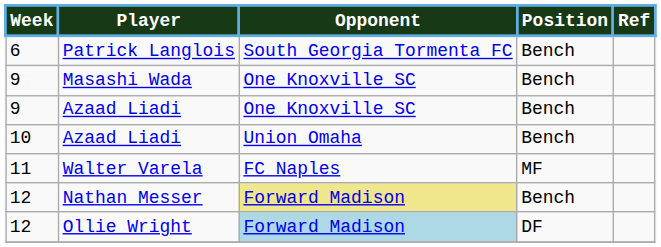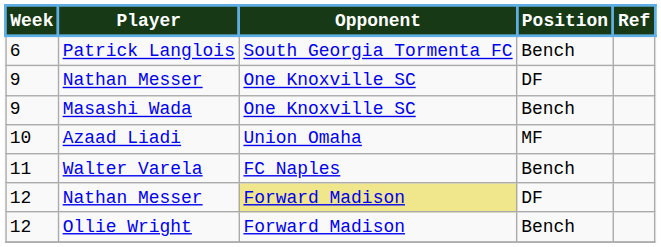+ row: 9 | Nathan Messer | One Knoxville SC | DF
- row: 9 | Azaad Liadi | One Knoxville SC | Bench
10 / Azaad Liadi | Position: Bench -> MF
Walter Varela | Position: MF -> Bench
12 / Nathan Messer | Position: Bench -> DF
Ollie Wright | Opponent: lightblue background -> no background
Ollie Wright | Position: DF -> Bench
